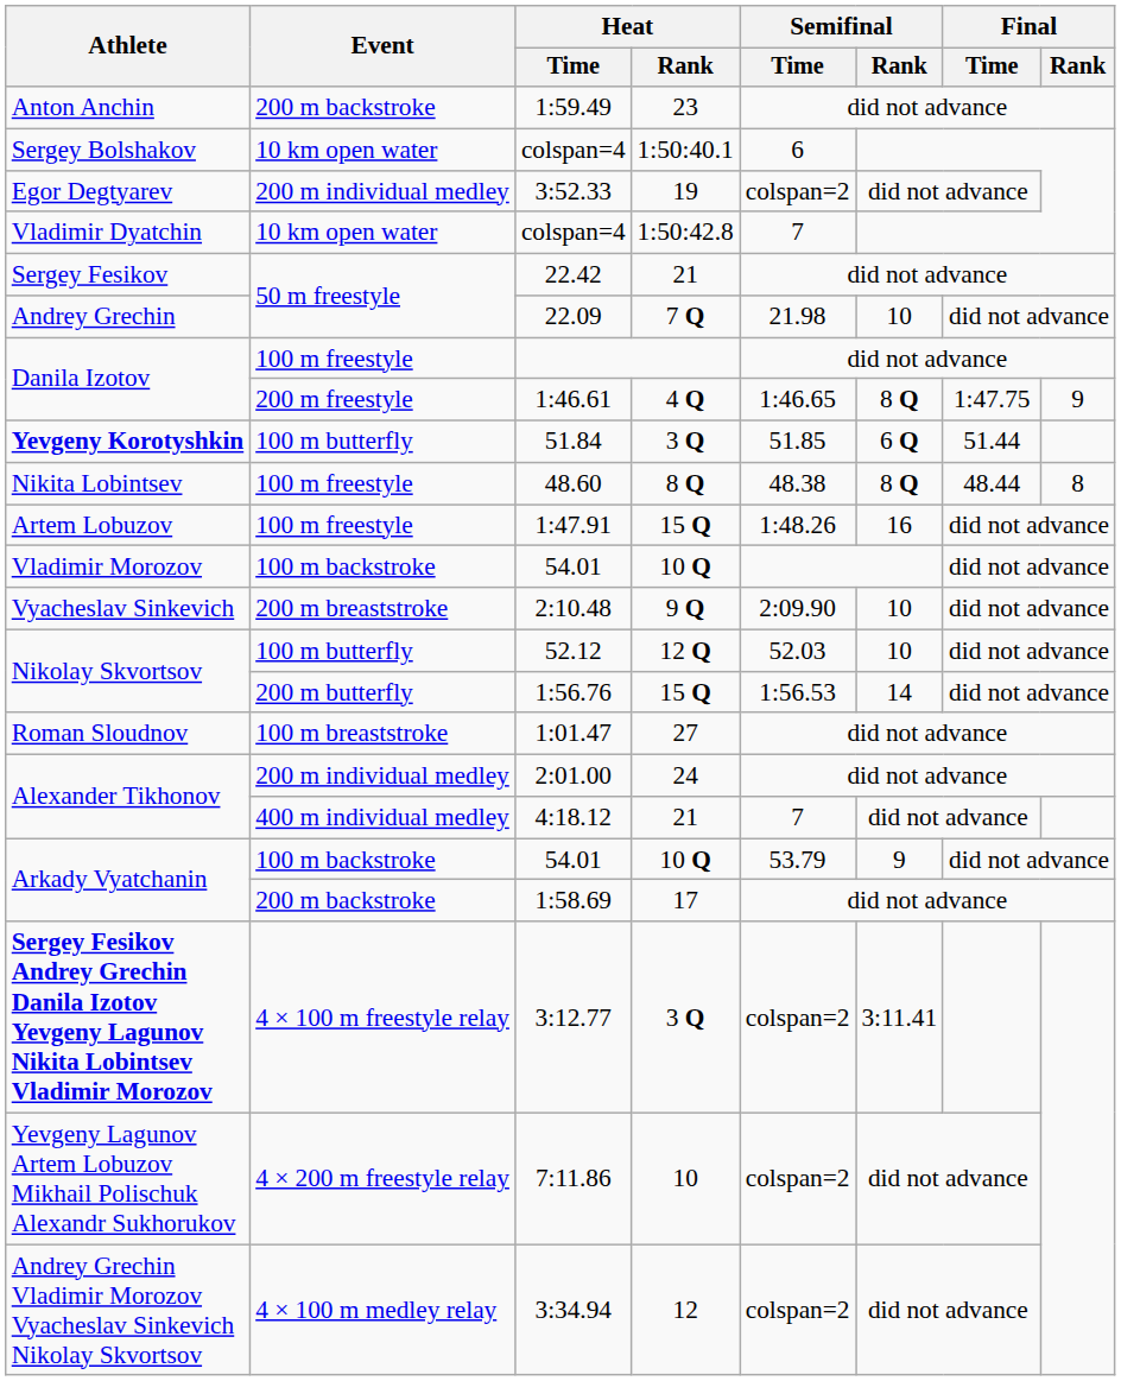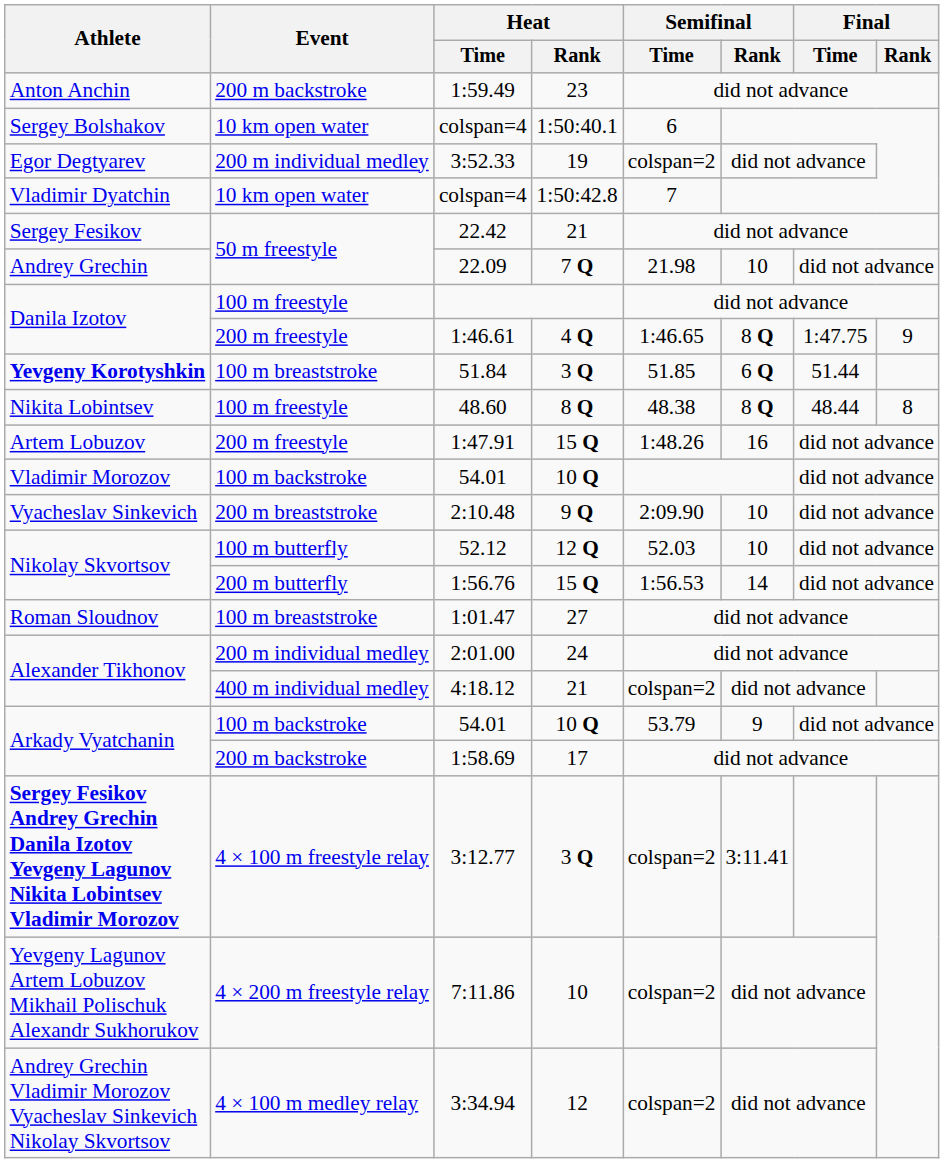51.84 | Event: 100 m butterfly -> 100 m breaststroke
1:47.91 | Event: 100 m freestyle -> 200 m freestyle
4:18.12 | Semifinal / Time: 7 -> colspan=2
